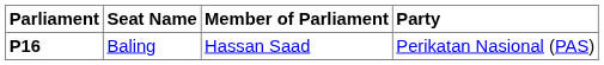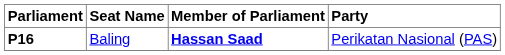P16 | Member of Parliament: normal -> bold
